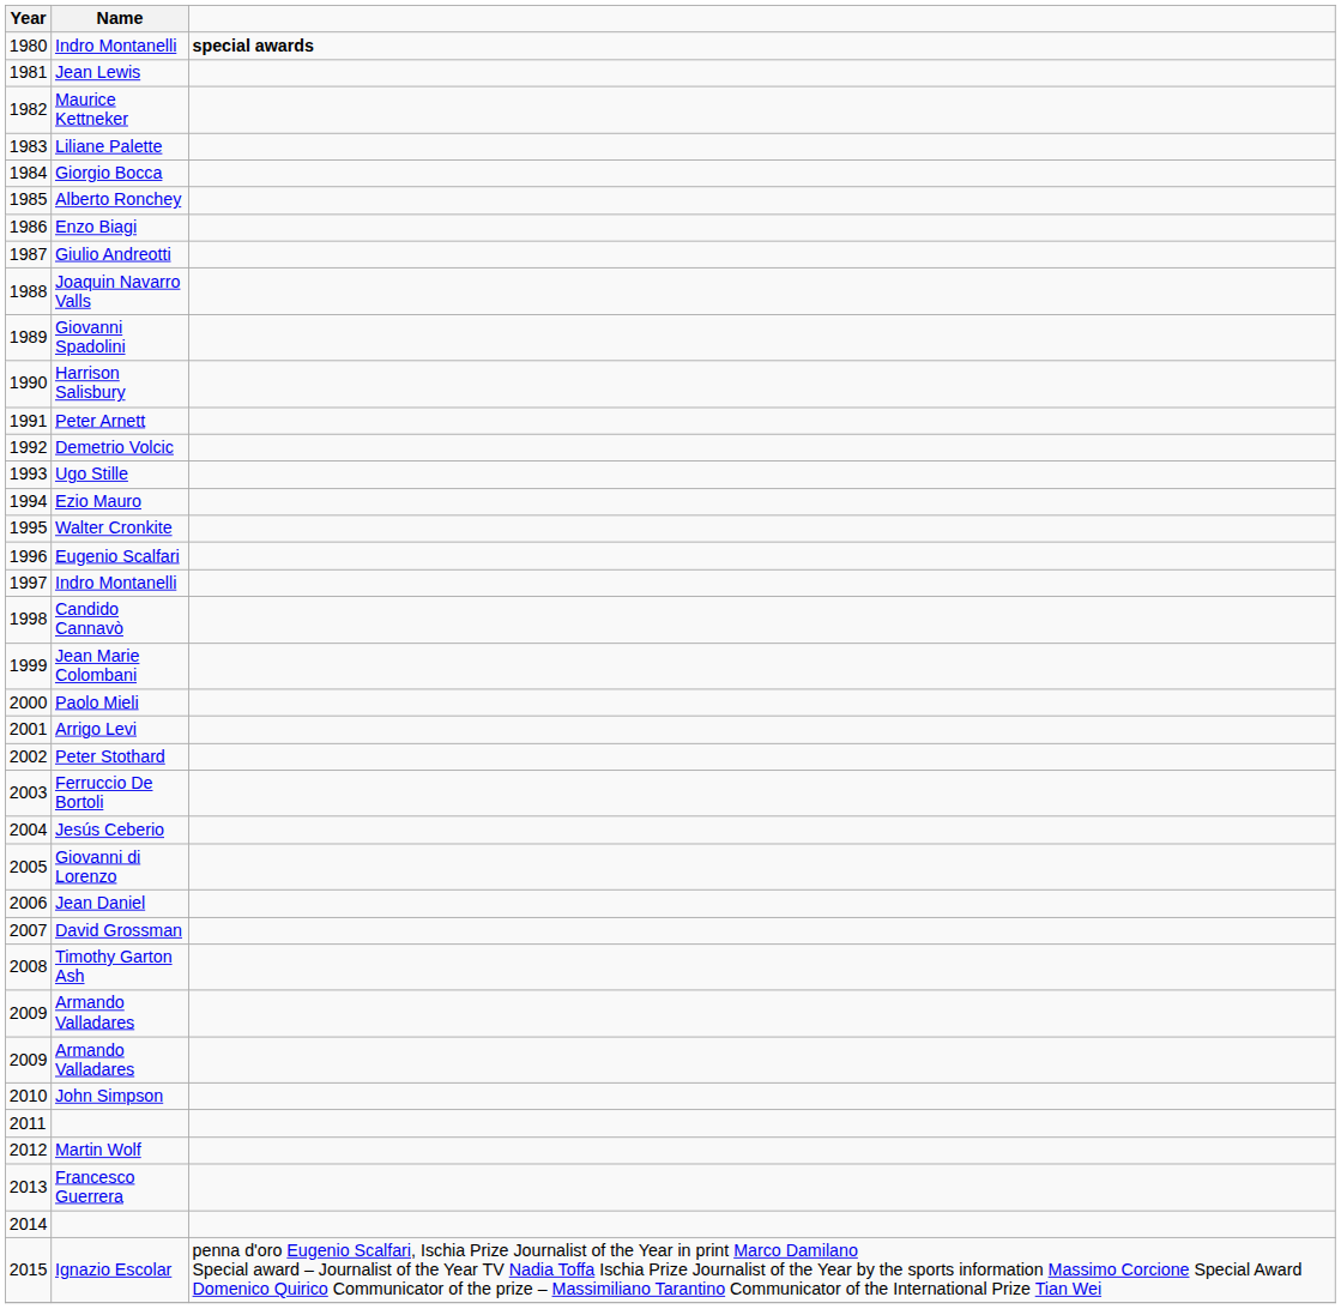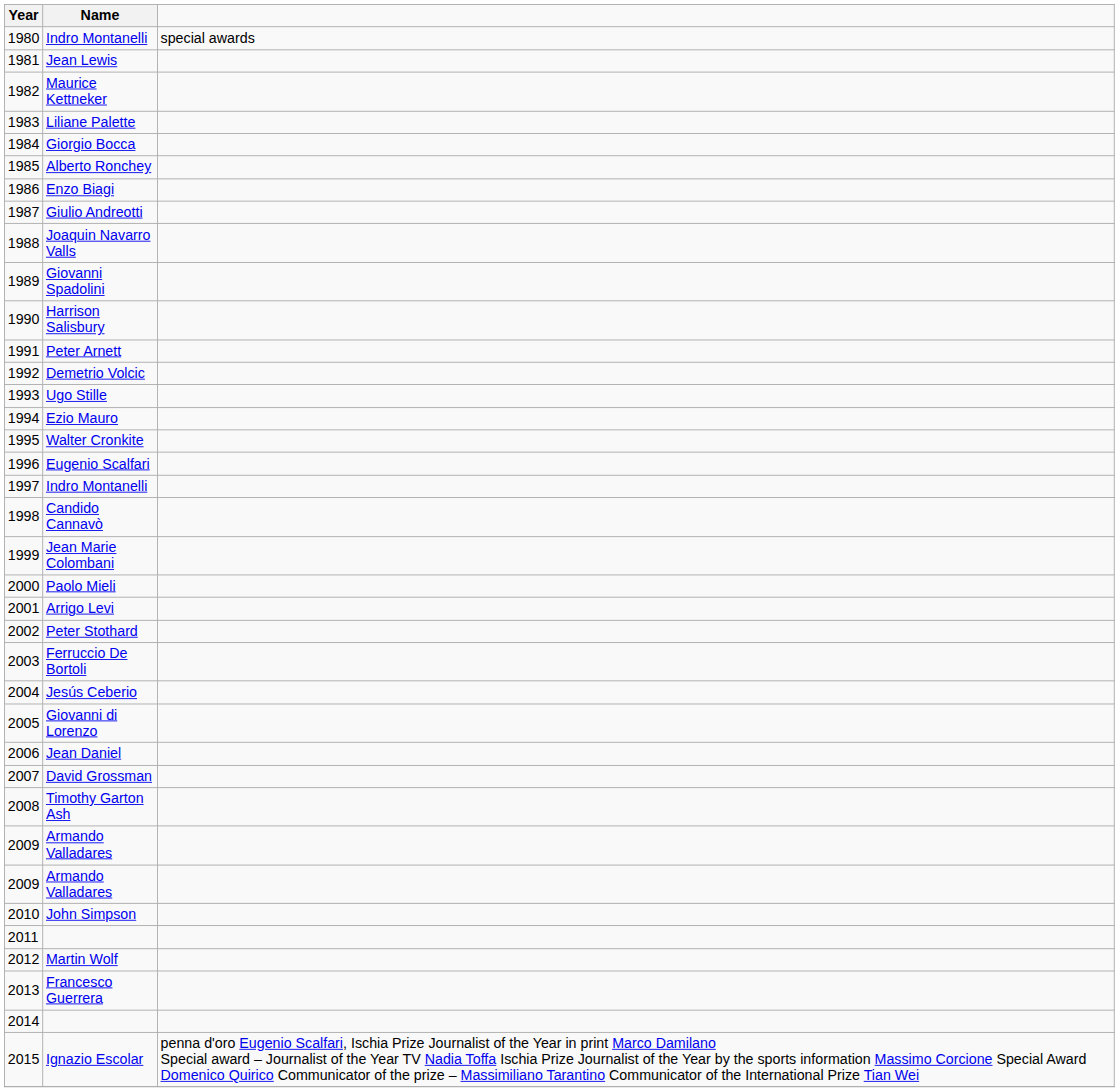1980 / Indro Montanelli | column 3: bold -> normal
